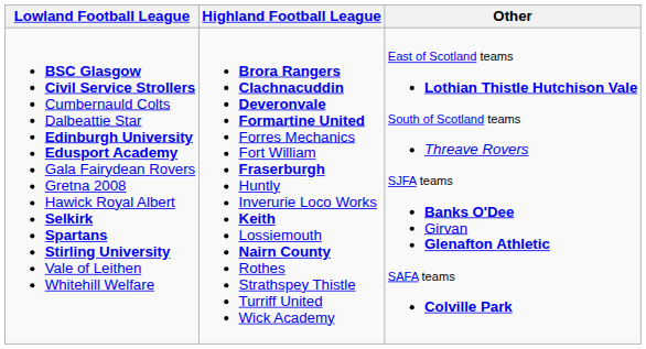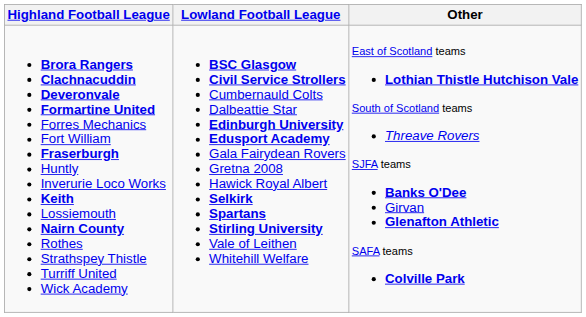columns swapped: Lowland Football League <-> Highland Football League
